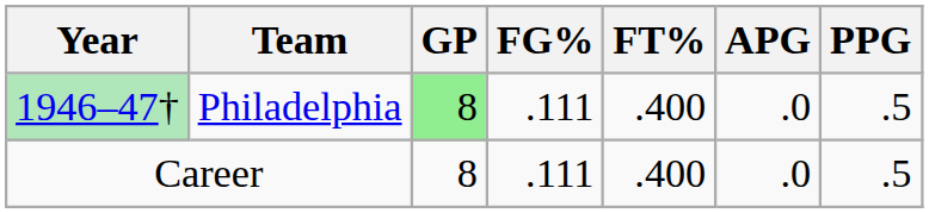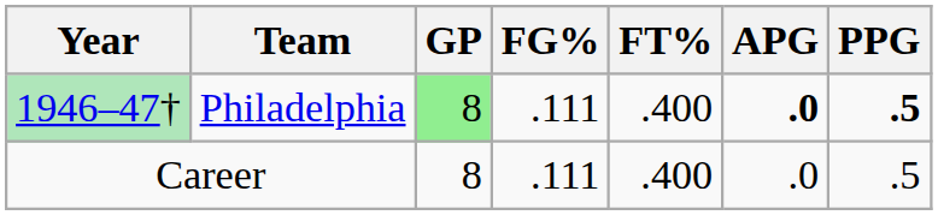1946–47† | APG: normal -> bold
1946–47† | PPG: normal -> bold
